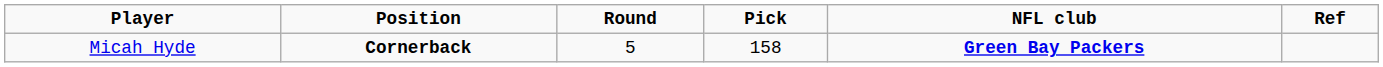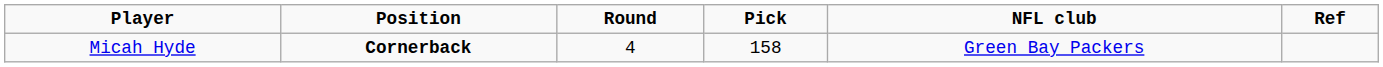Micah Hyde | Round: 5 -> 4
Micah Hyde | NFL club: bold -> normal
